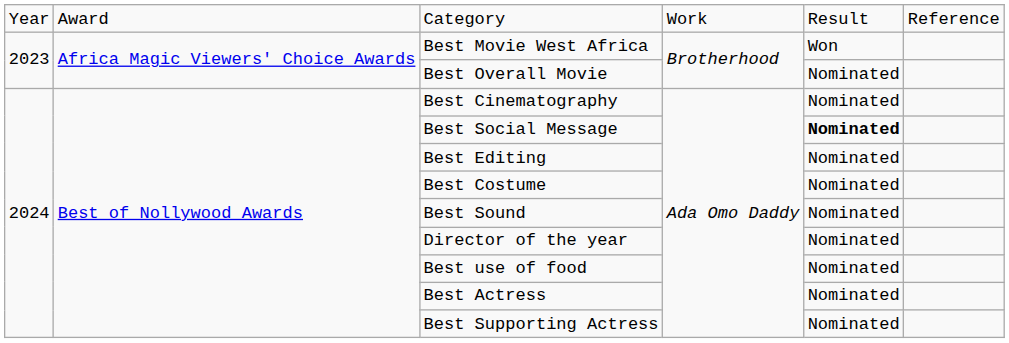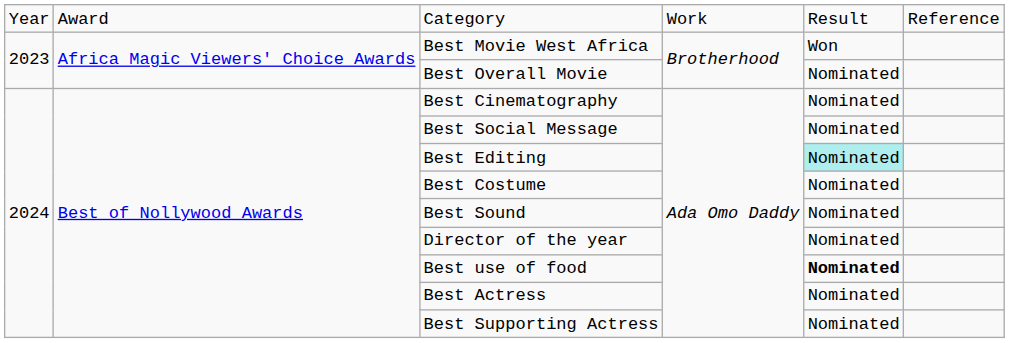Best Social Message | column 5: bold -> normal
Best Editing | column 5: no background -> paleturquoise background
Best use of food | column 5: normal -> bold
